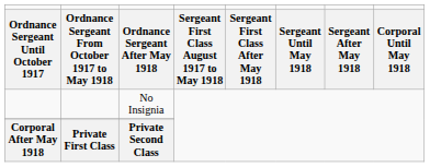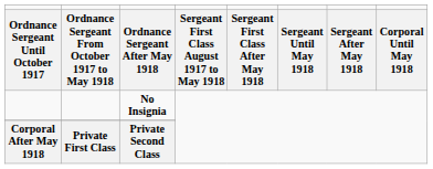No Insignia | column 3: normal -> bold
